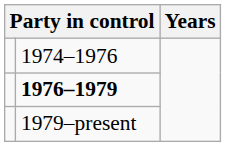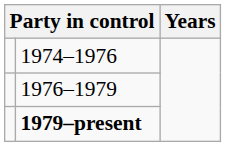1976–1979 | column 2: bold -> normal
1979–present | column 2: normal -> bold
